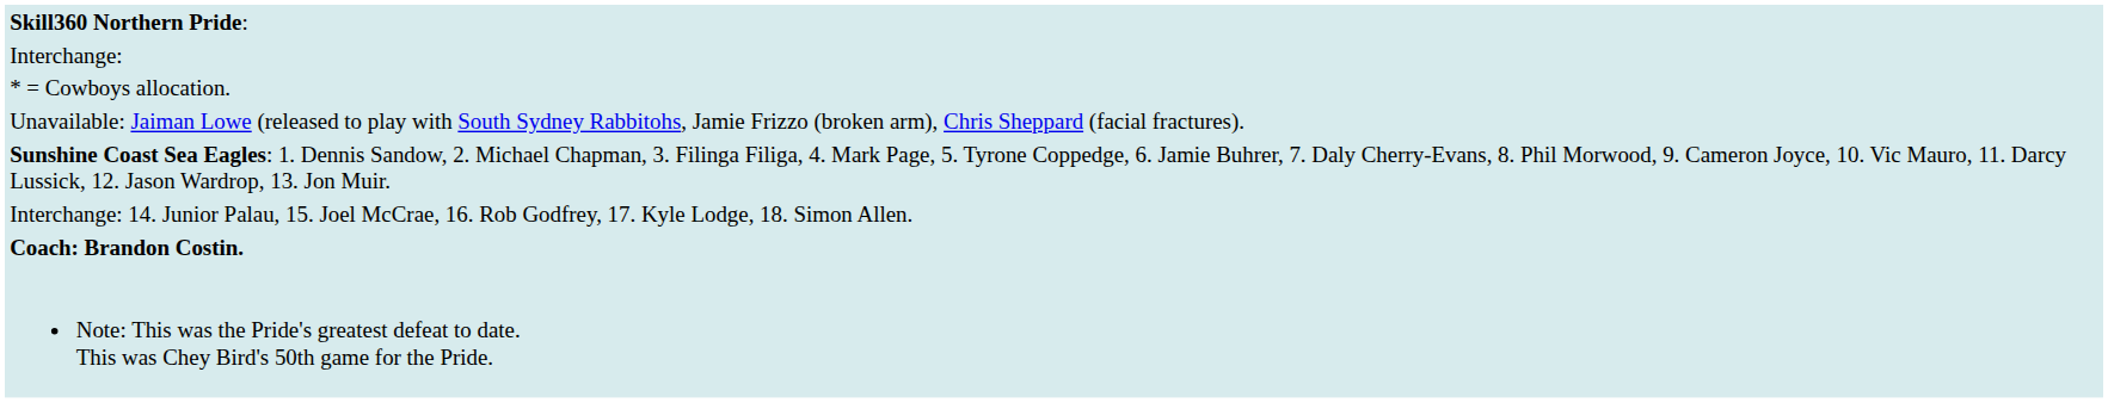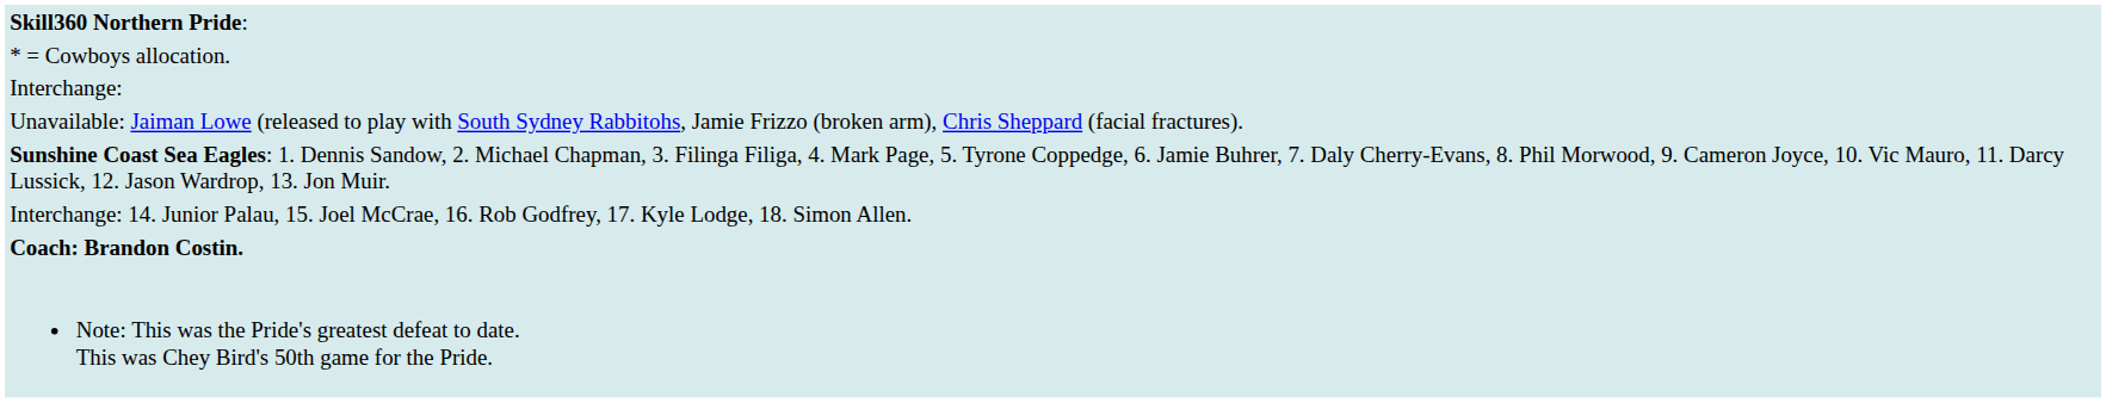row 2 | column 1: Interchange: -> * = Cowboys allocation.
row 3 | column 1: * = Cowboys allocation. -> Interchange:
